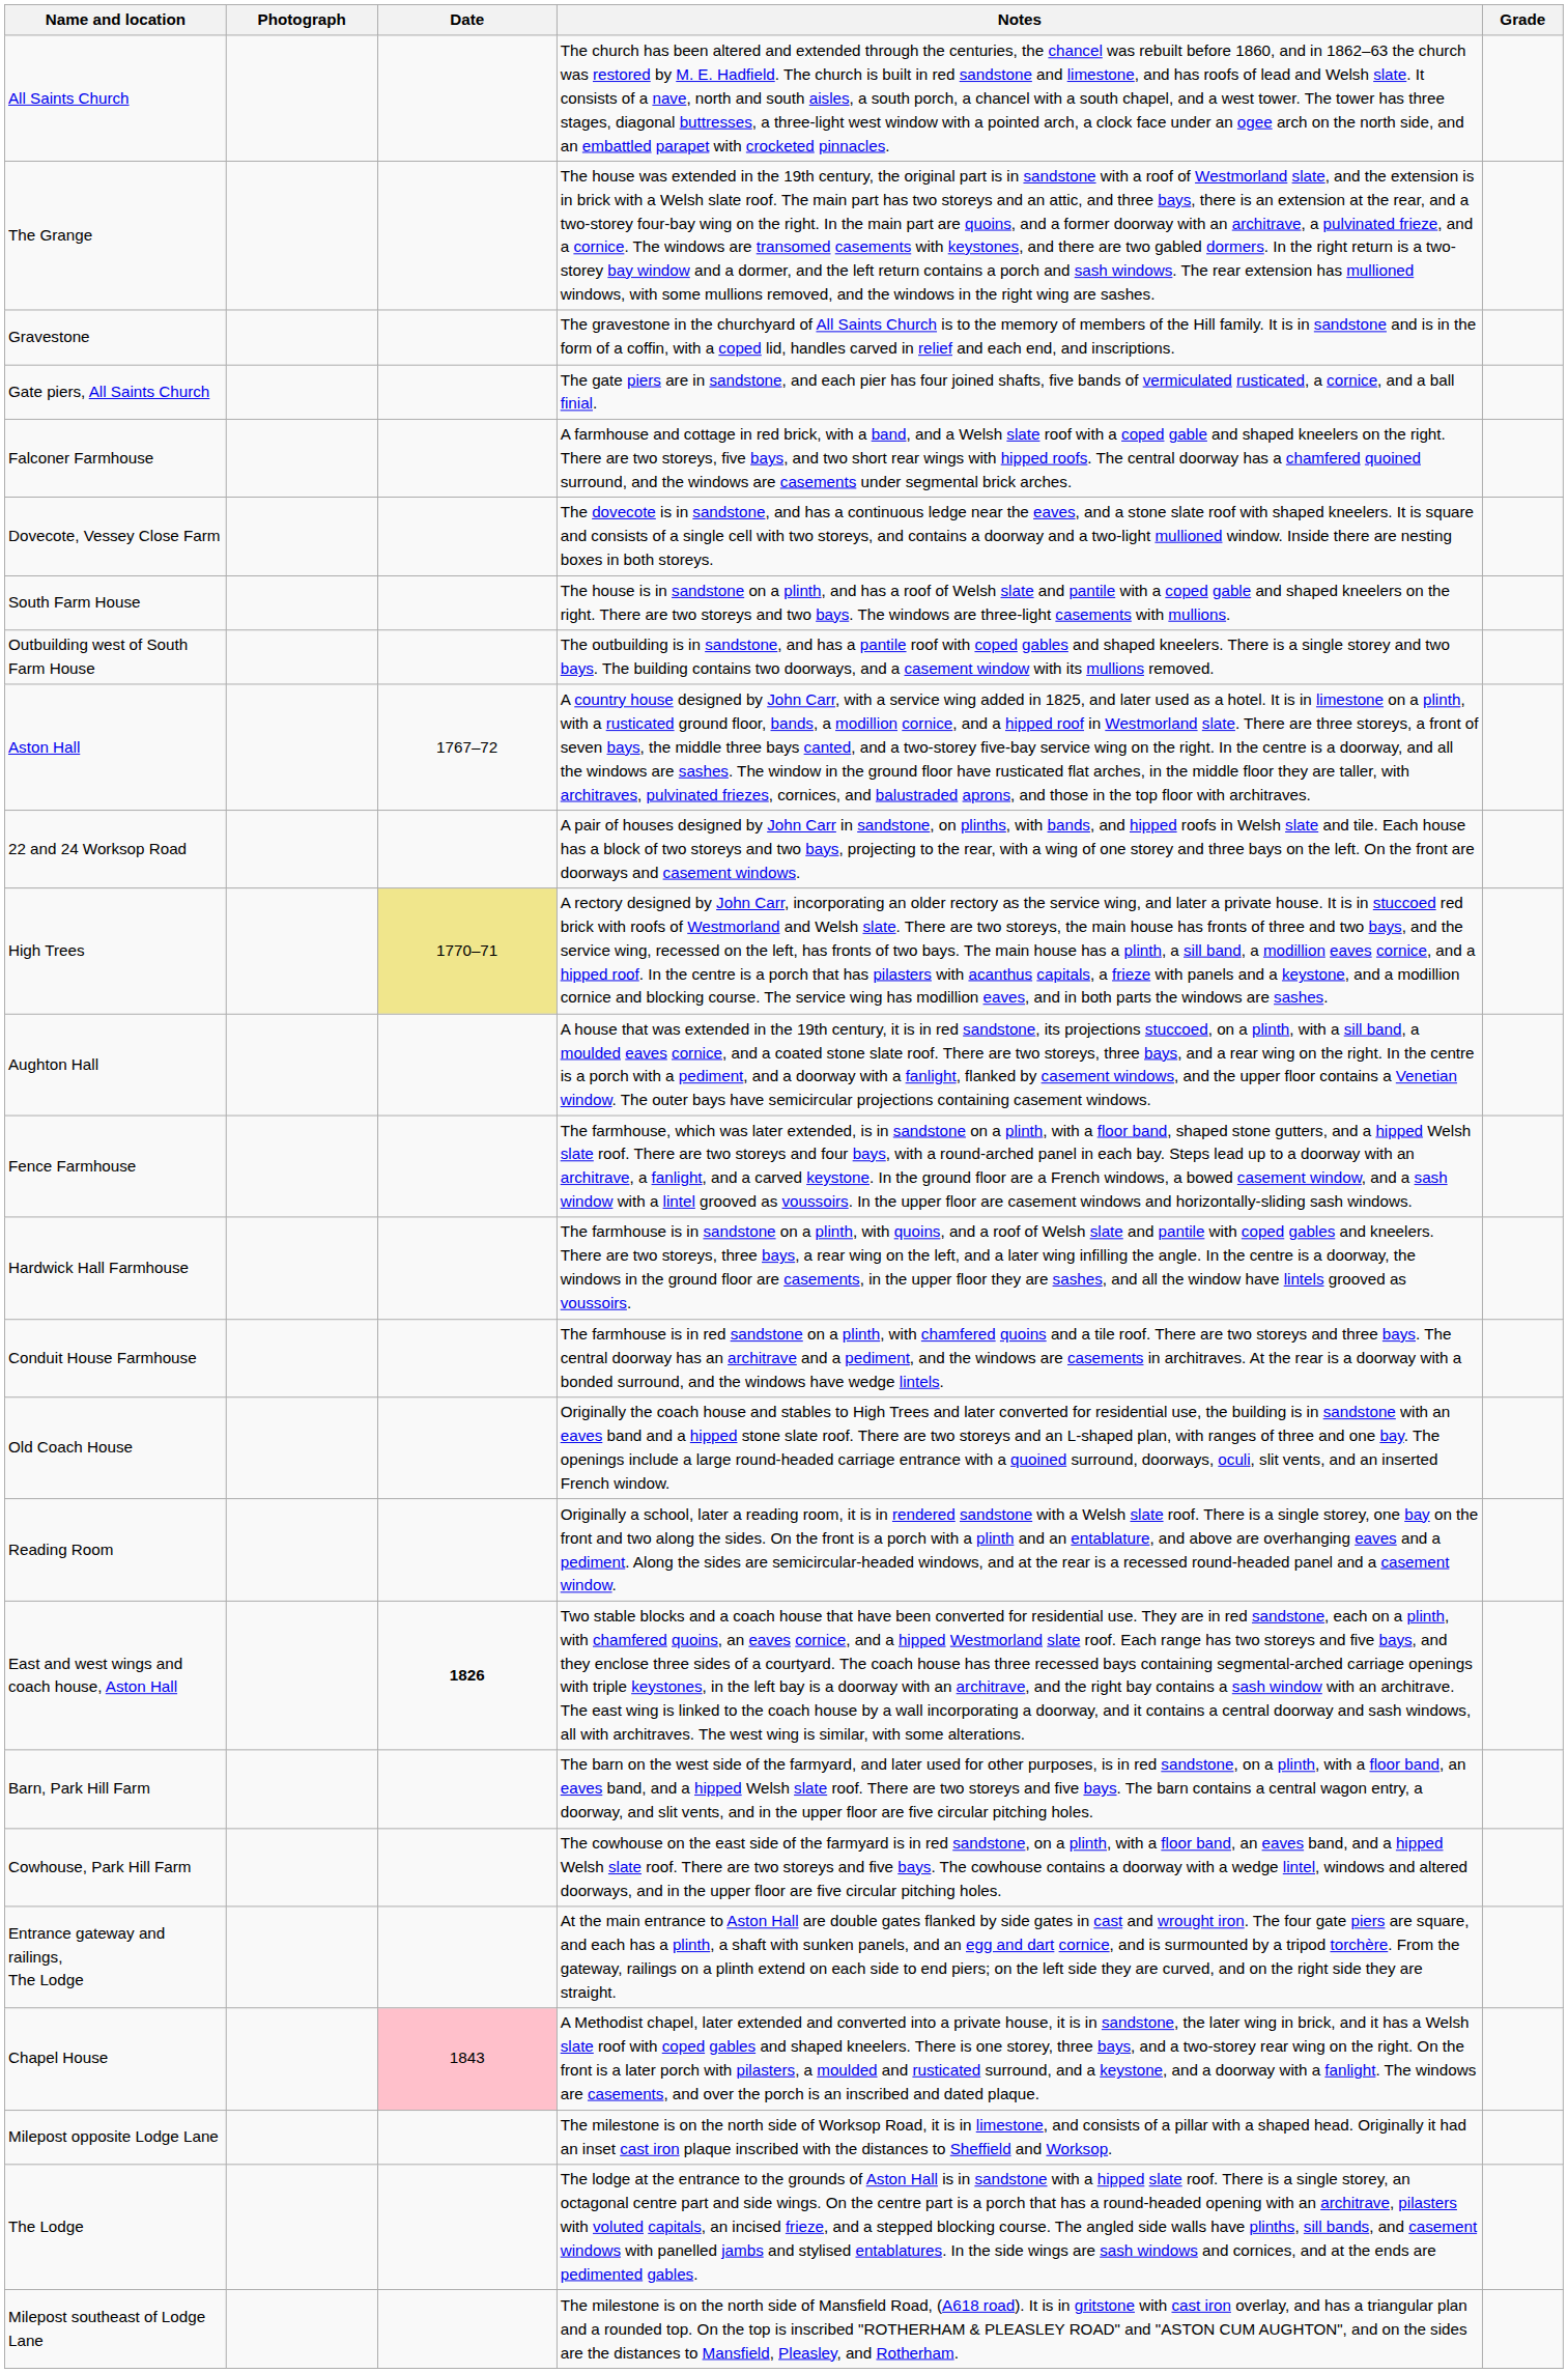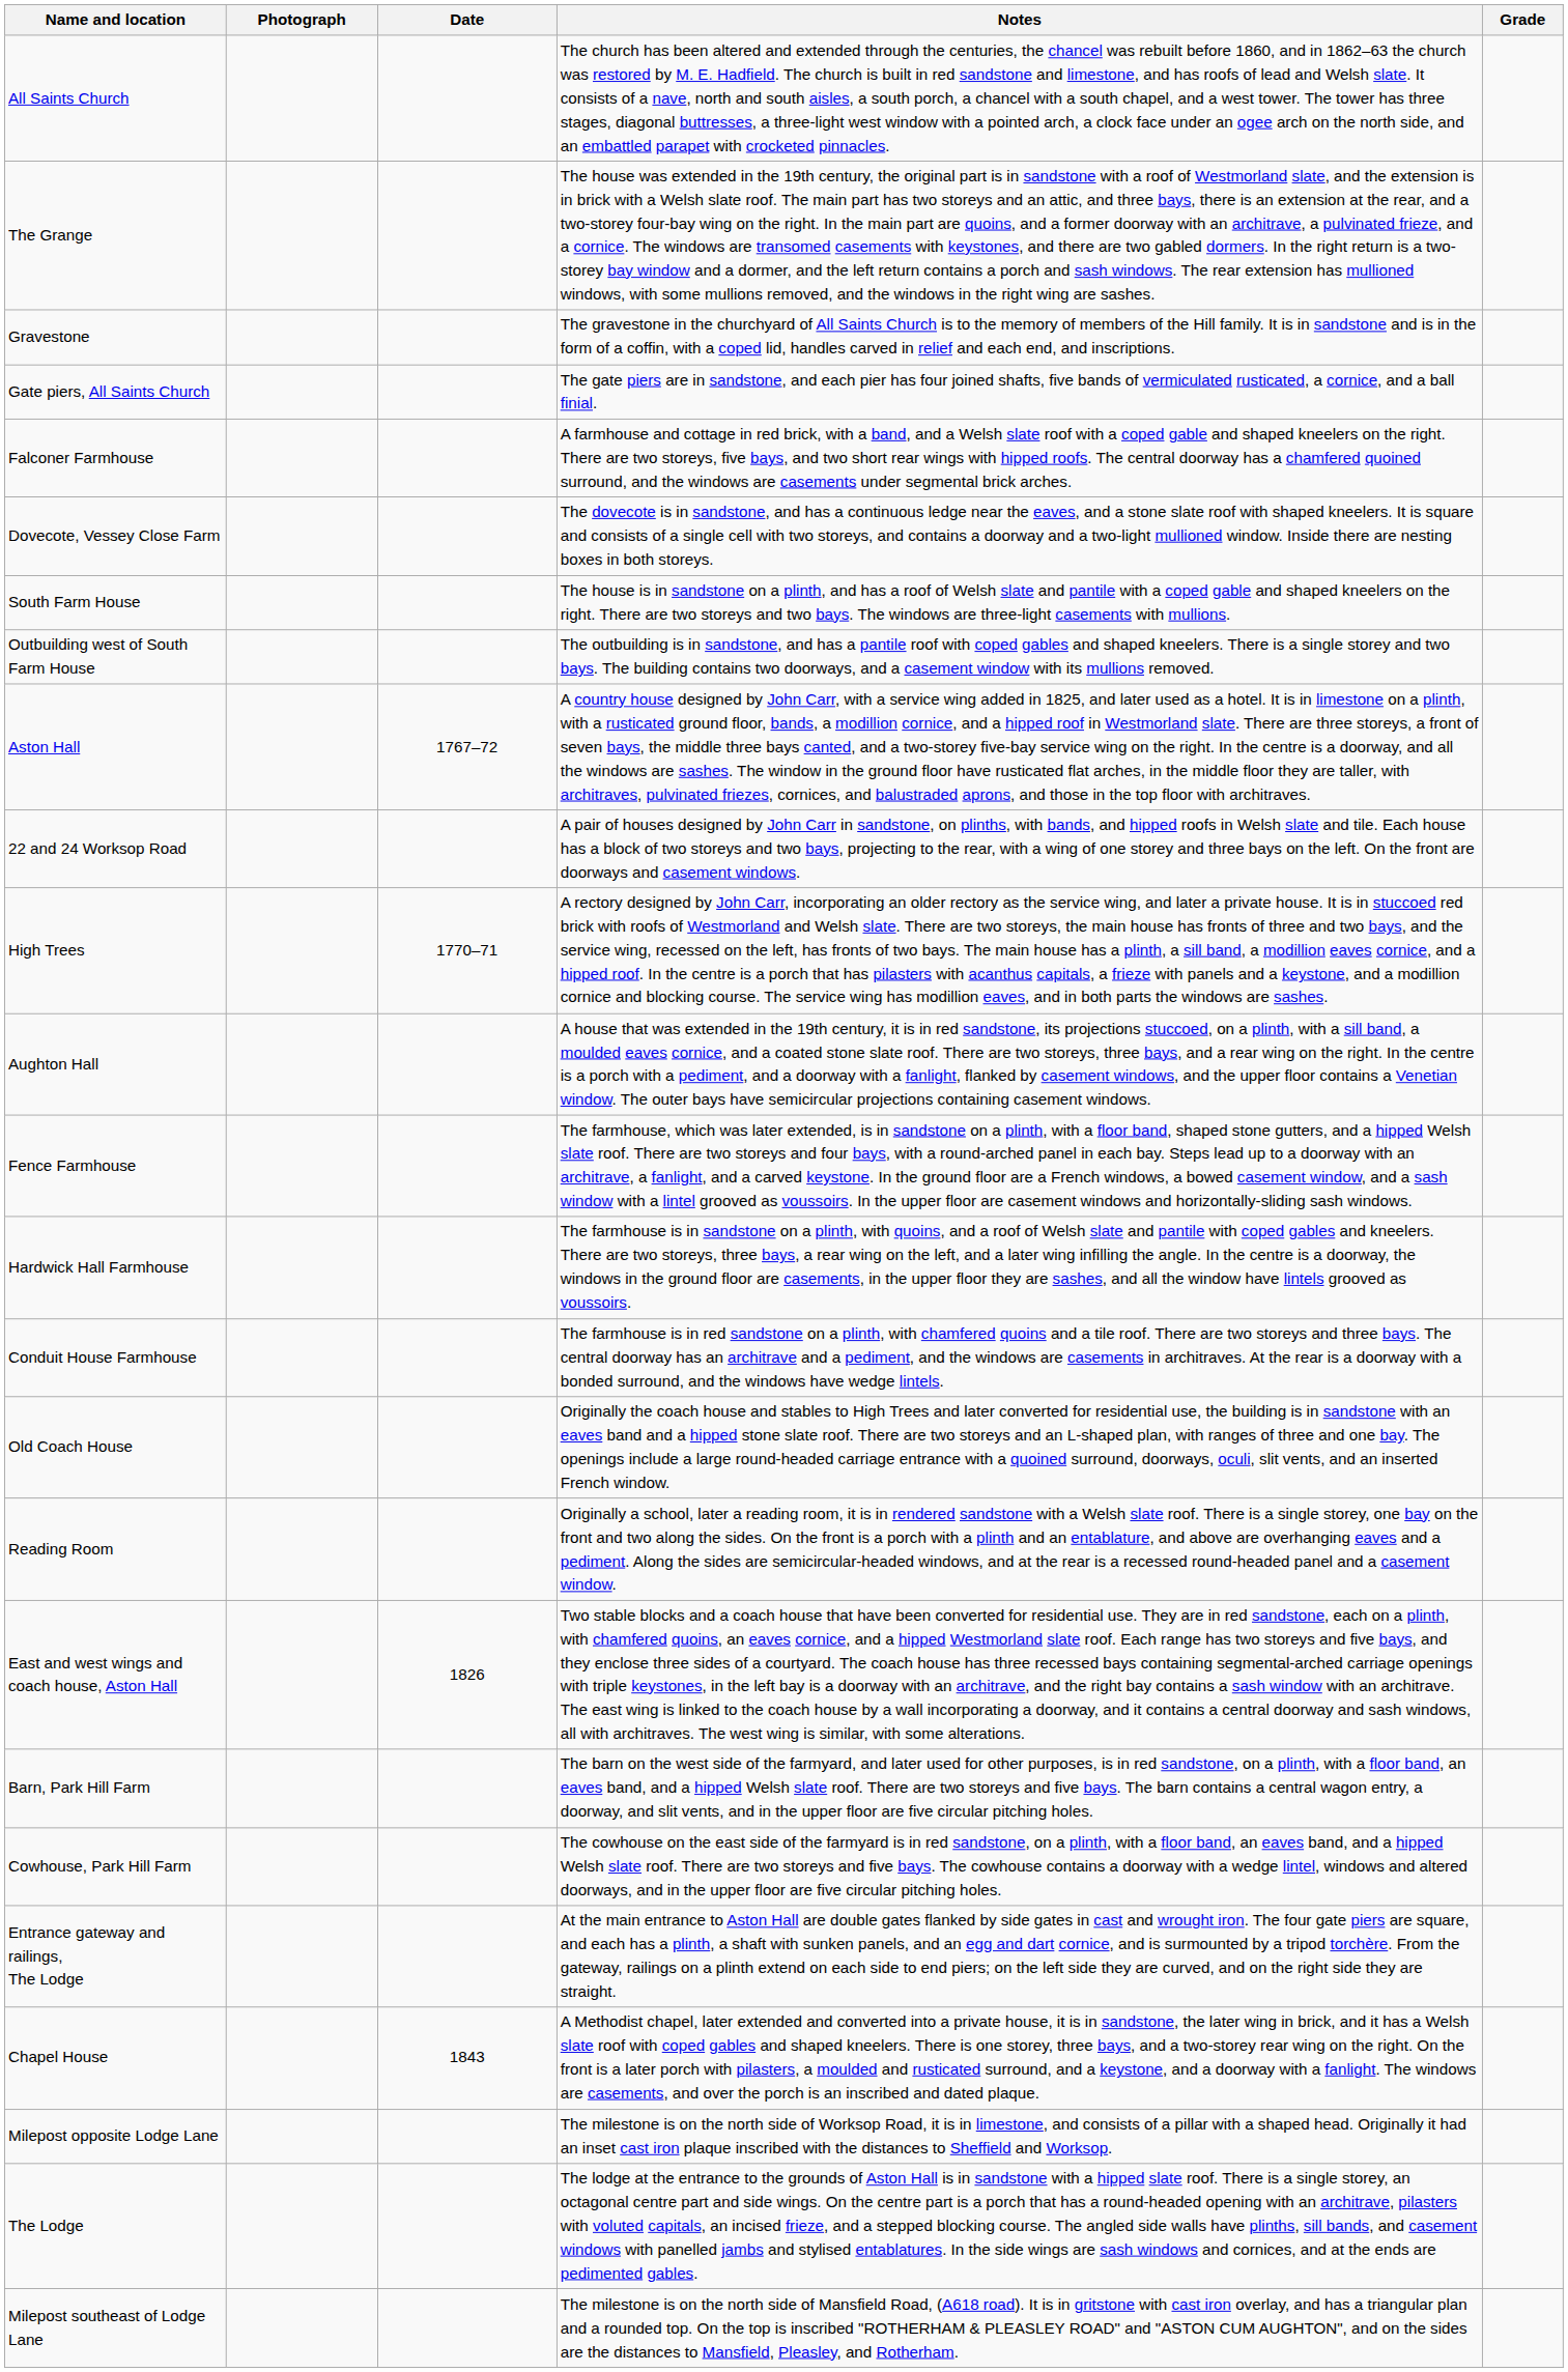High Trees | Date: khaki background -> no background
East and west wings and coach house, Aston Hall | Date: bold -> normal
Chapel House | Date: pink background -> no background
